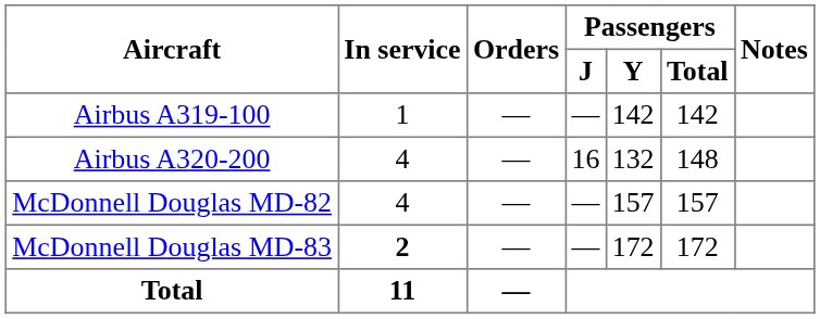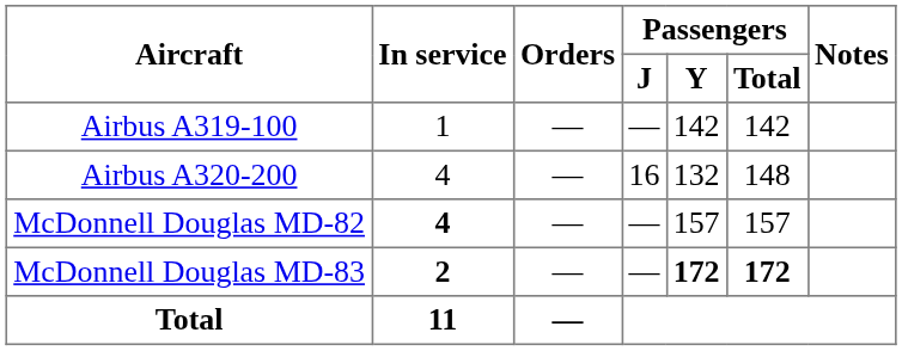McDonnell Douglas MD-82 | In service: normal -> bold
McDonnell Douglas MD-83 | Passengers / Y: normal -> bold
McDonnell Douglas MD-83 | Passengers / Total: normal -> bold
